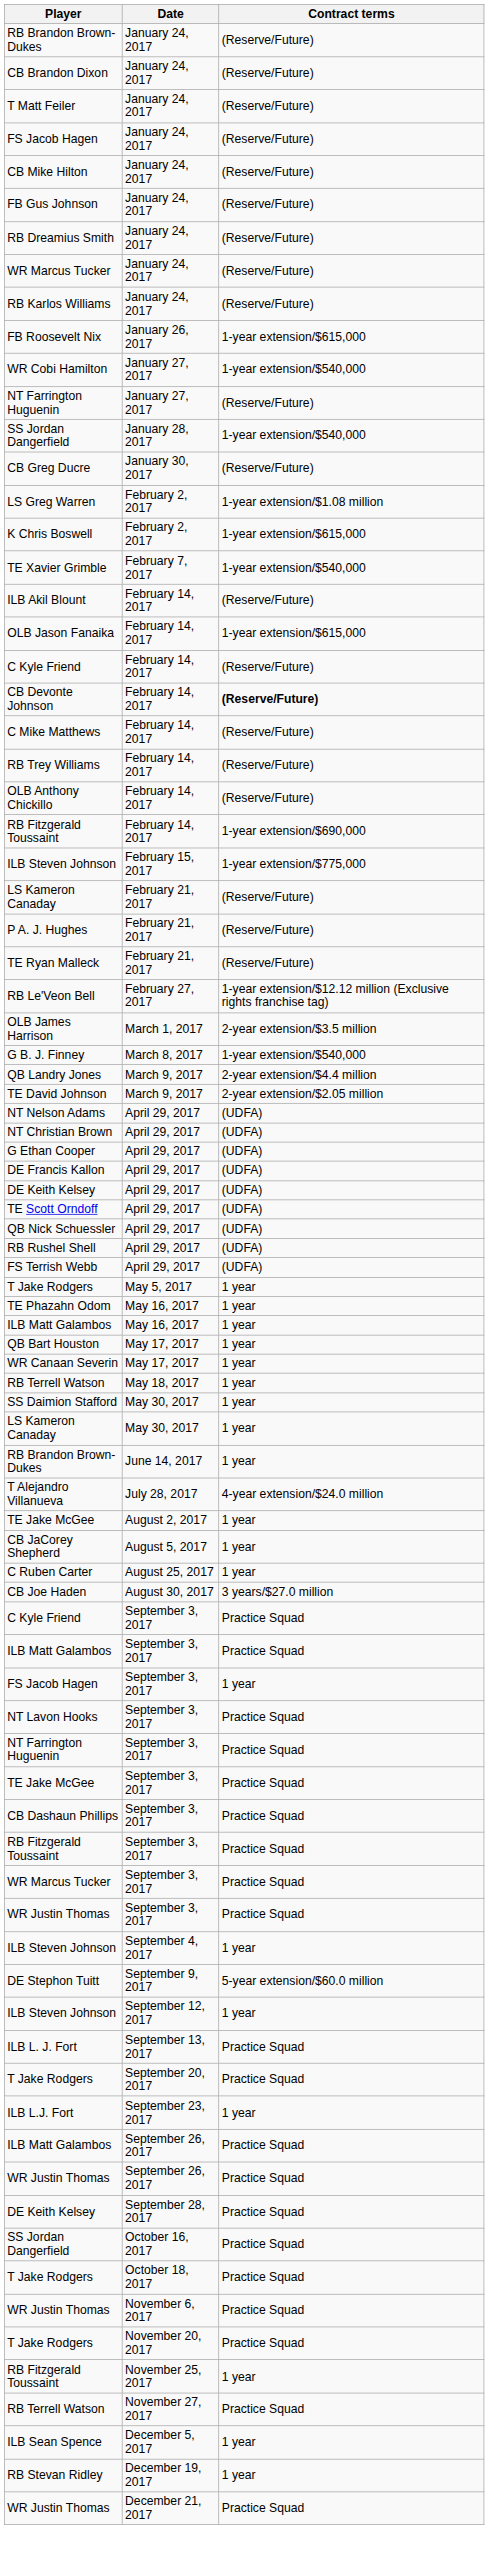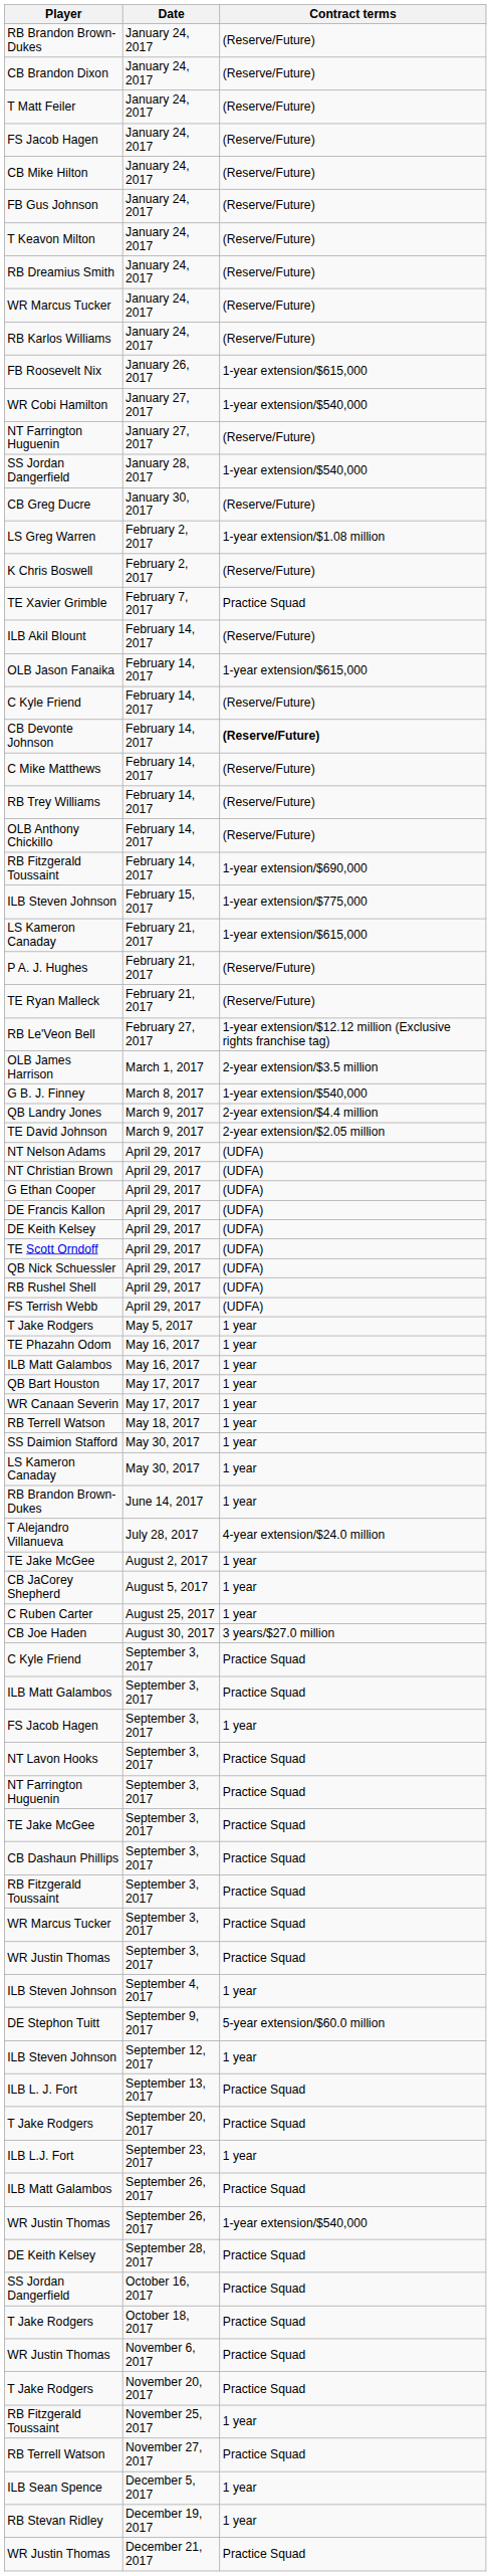+ row: T Keavon Milton | January 24, 2017 | (Reserve/Future)
K Chris Boswell | Contract terms: 1-year extension/$615,000 -> (Reserve/Future)
TE Xavier Grimble | Contract terms: 1-year extension/$540,000 -> Practice Squad
LS Kameron Canaday / February 21, 2017 | Contract terms: (Reserve/Future) -> 1-year extension/$615,000
WR Justin Thomas / September 26, 2017 | Contract terms: Practice Squad -> 1-year extension/$540,000
